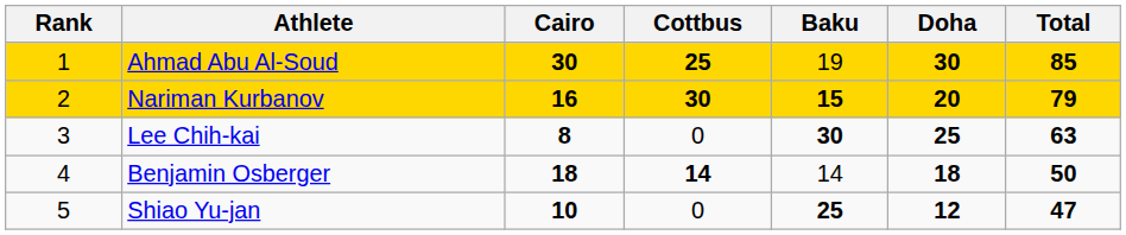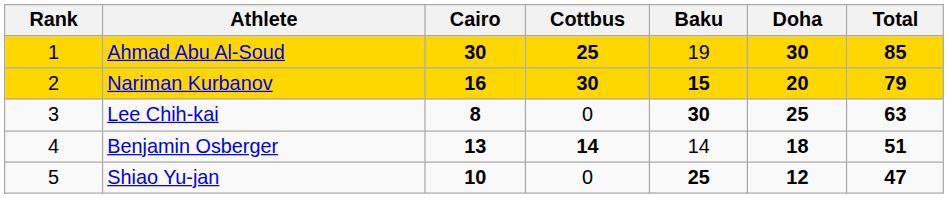Benjamin Osberger | Cairo: 18 -> 13
Benjamin Osberger | Total: 50 -> 51
